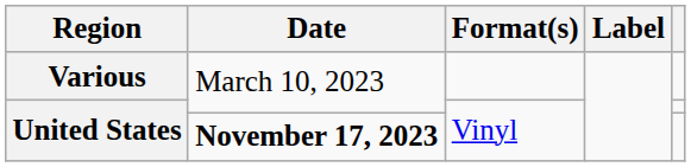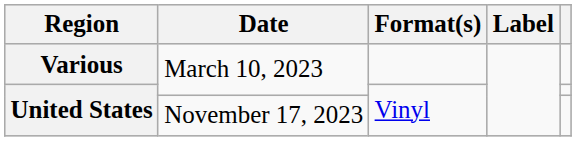United States / November 17, 2023 | Date: bold -> normal
